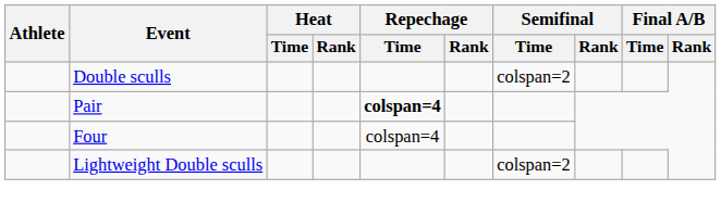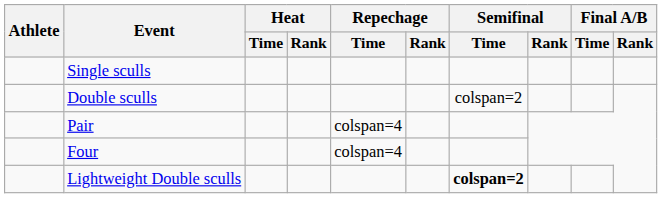+ row: Single sculls
Pair | Repechage / Time: bold -> normal
Lightweight Double sculls | Semifinal / Time: normal -> bold
